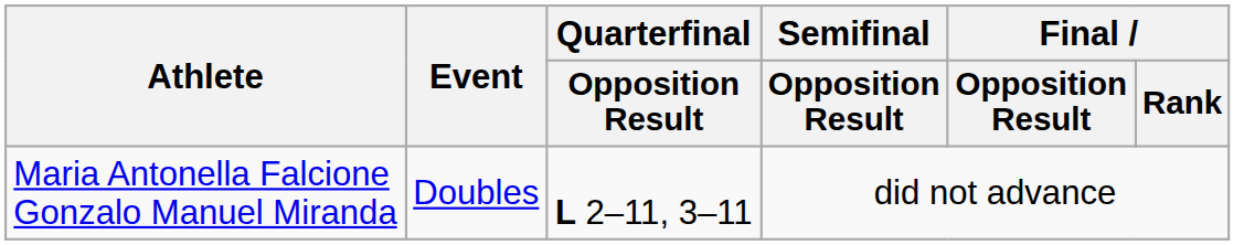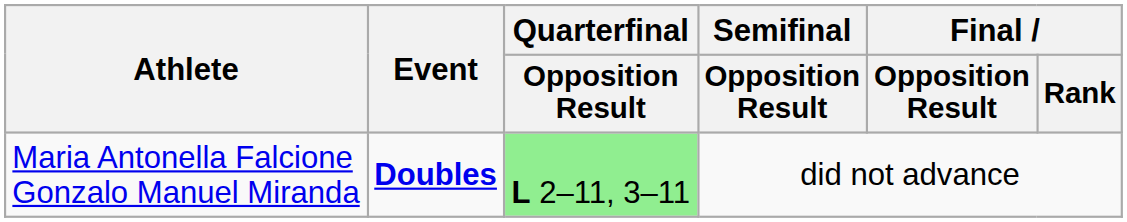Maria Antonella Falcione Gonzalo Manuel Miranda | Event: normal -> bold
Maria Antonella Falcione Gonzalo Manuel Miranda | Quarterfinal / Opposition Result: no background -> lightgreen background
